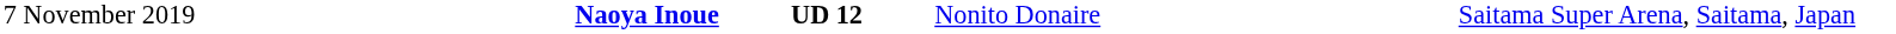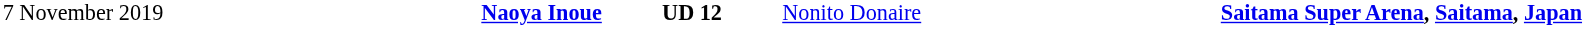7 November 2019 | column 5: normal -> bold
